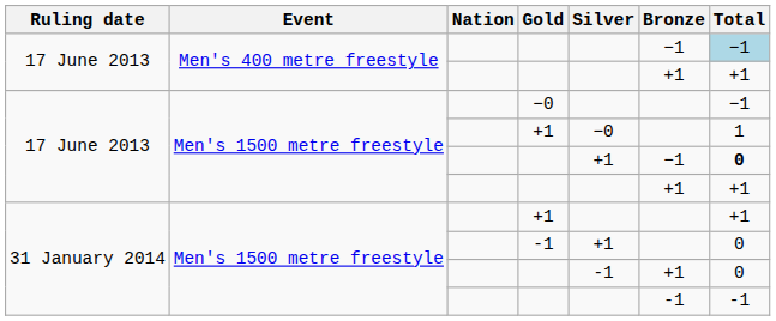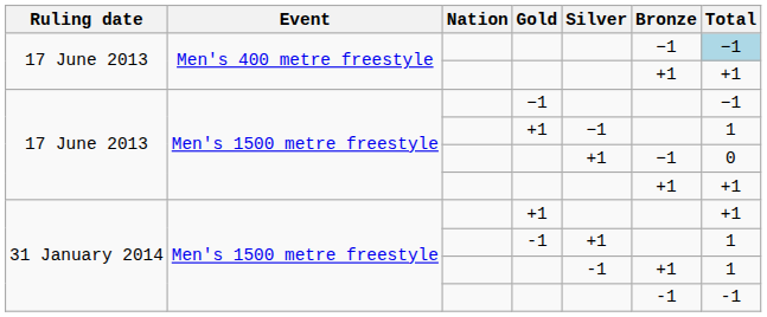row 4 | Gold: −0 -> −1
row 5 | Silver: −0 -> −1
row 6 | Total: bold -> normal
row 9 | Total: 0 -> 1
row 10 | Total: 0 -> 1
